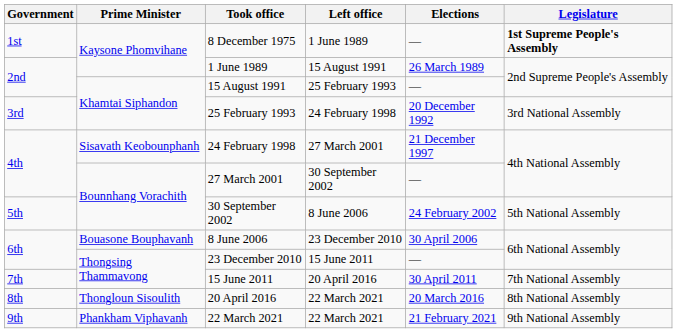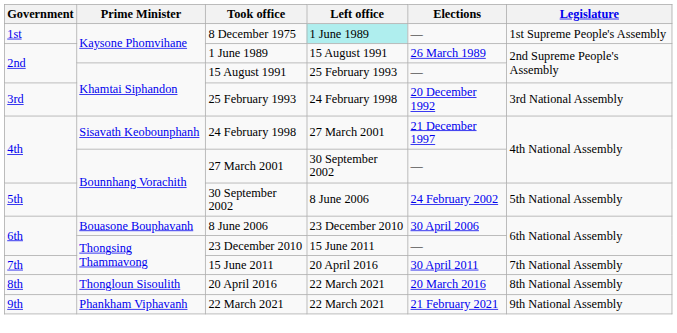8 December 1975 | Left office: no background -> paleturquoise background
8 December 1975 | Legislature: bold -> normal
